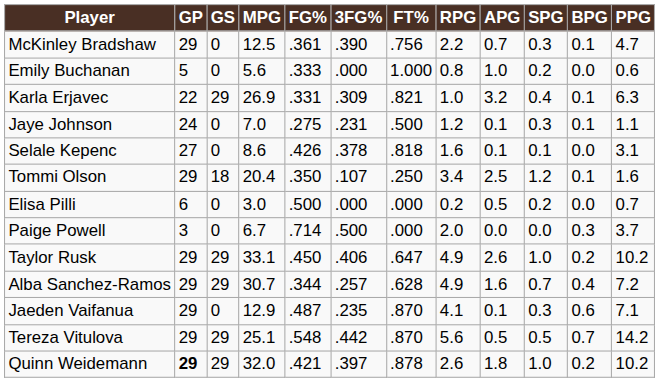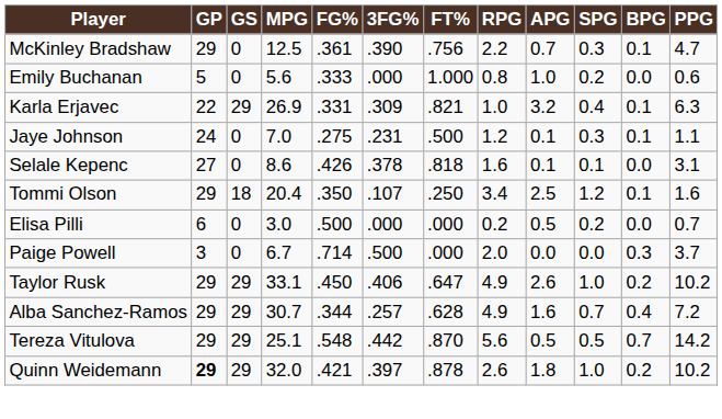- row: Jaeden Vaifanua | 29 | 0 | 12.9 | .487 | .235 | .870 | 4.1 | 0.1 | 0.3 | 0.6 | 7.1
